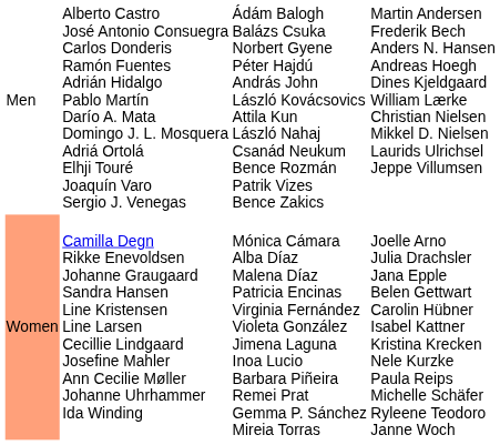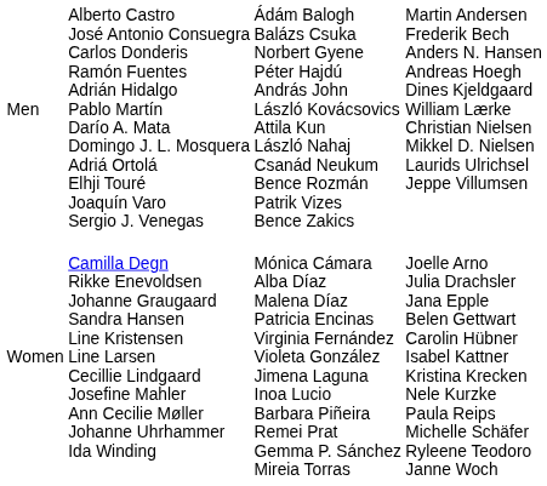Women | column 1: lightsalmon background -> no background
